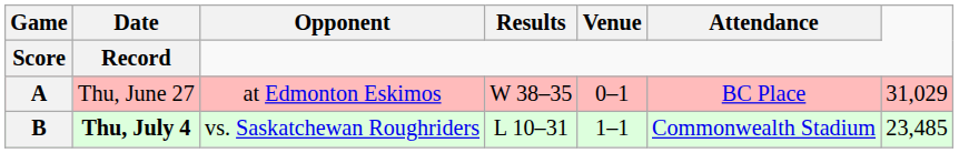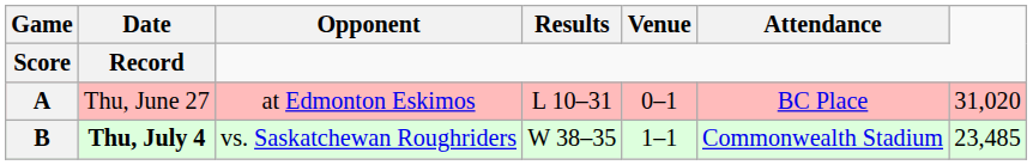A | Results: W 38–35 -> L 10–31
A | column 7: 31,029 -> 31,020
B | Results: L 10–31 -> W 38–35
